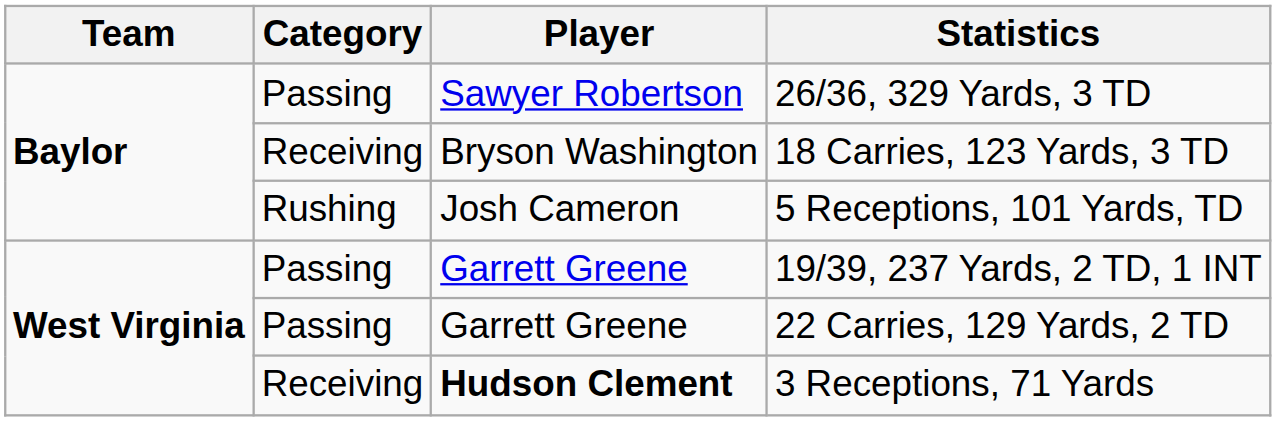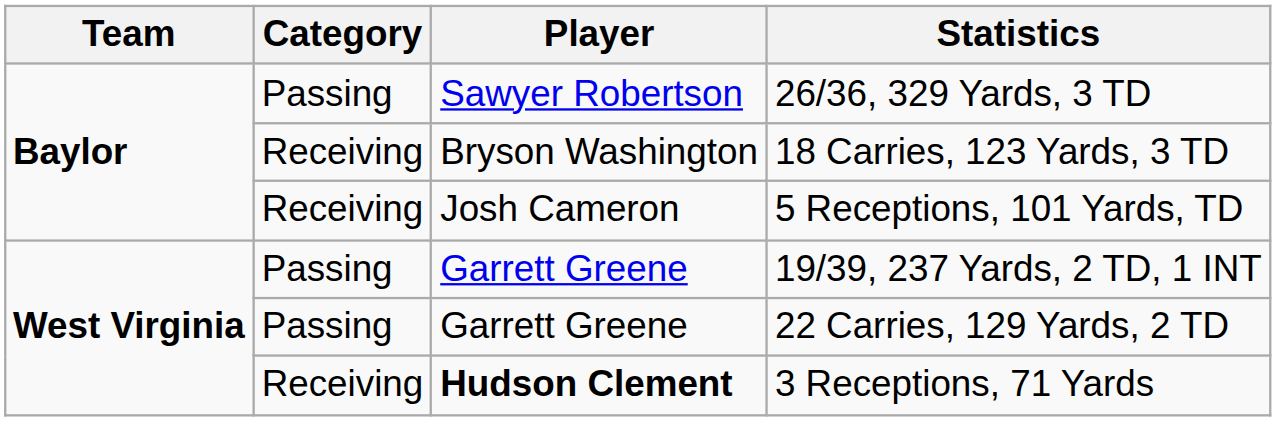5 Receptions, 101 Yards, TD | Category: Rushing -> Receiving
